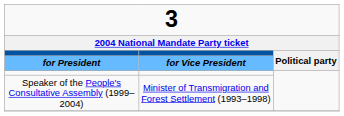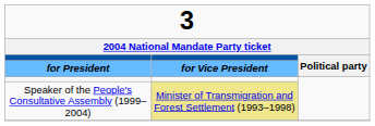Speaker of the People's Consultative Assembly (1999–2004) | column 2: no background -> khaki background
